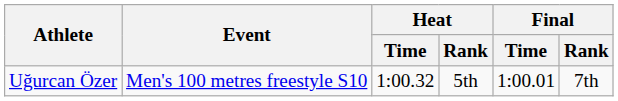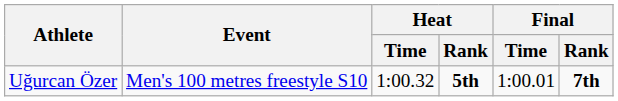Uğurcan Özer | Heat / Rank: normal -> bold
Uğurcan Özer | Final / Rank: normal -> bold
